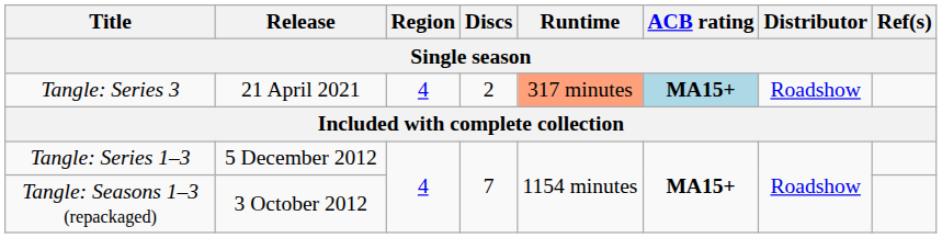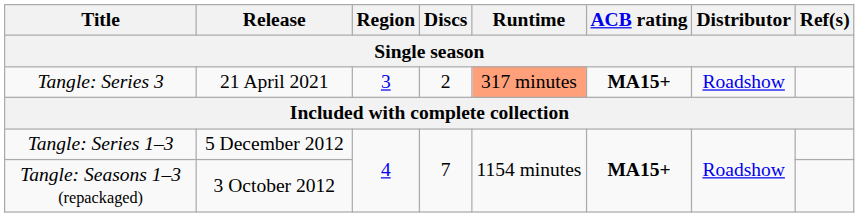Tangle: Series 3 | Region: 4 -> 3
Tangle: Series 3 | ACB rating: lightblue background -> no background
